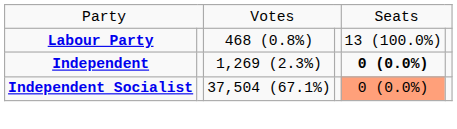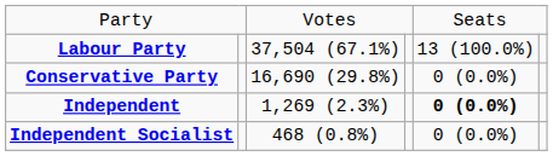Labour Party | column 3: 468 (0.8%) -> 37,504 (67.1%)
+ row: Conservative Party | 16,690 (29.8%) | 0 (0.0%)
Independent Socialist | column 3: 37,504 (67.1%) -> 468 (0.8%)
Independent Socialist | column 5: lightsalmon background -> no background
